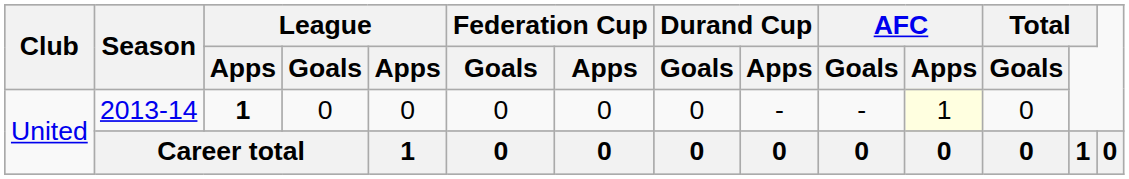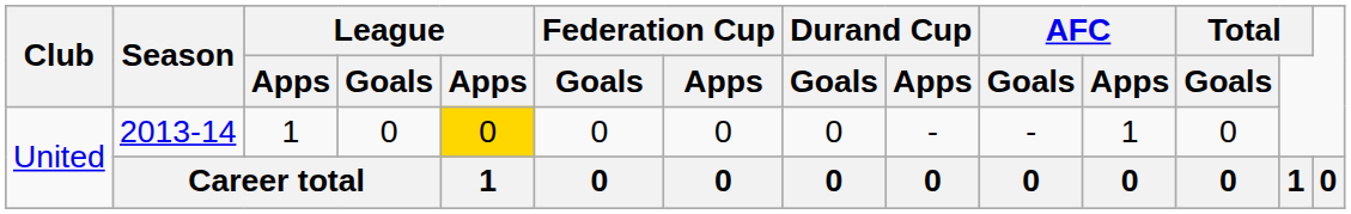United / 2013-14 | column 3: bold -> normal
United / 2013-14 | column 5: no background -> gold background
United / 2013-14 | AFC / Apps: lightyellow background -> no background
